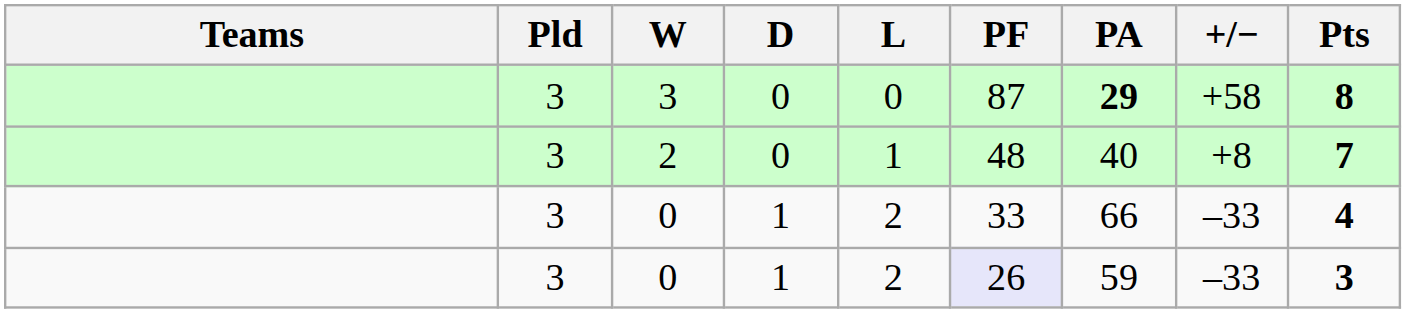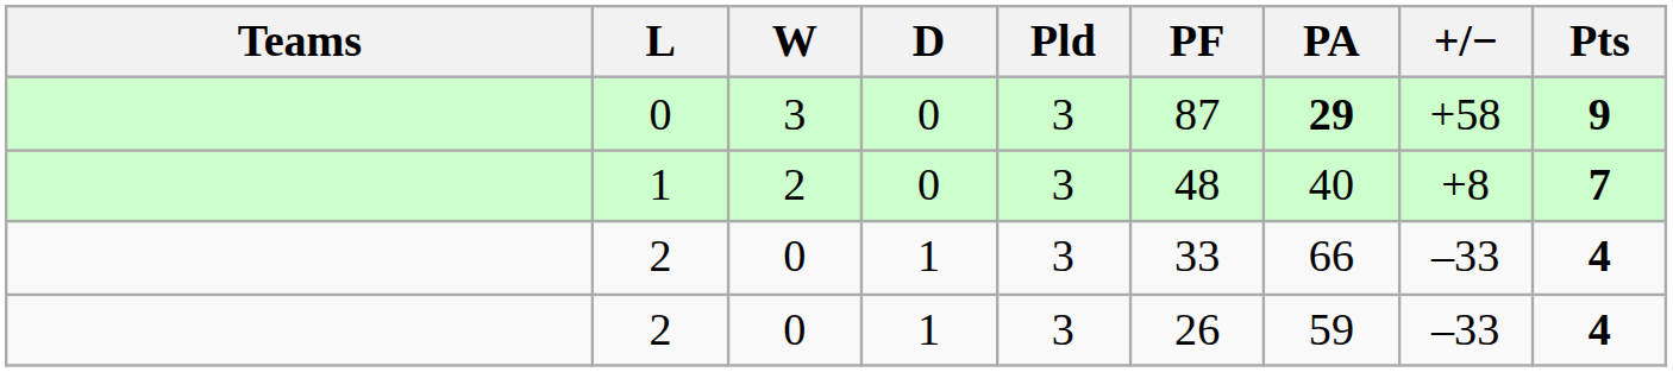columns swapped: Pld <-> L
row 2 | Pts: 8 -> 9
row 5 | PF: lavender background -> no background
row 5 | Pts: 3 -> 4
